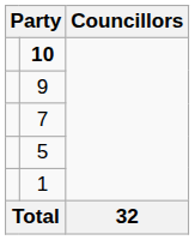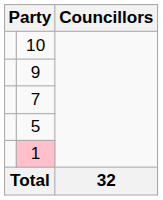10 | column 2: bold -> normal
1 | column 2: no background -> pink background
